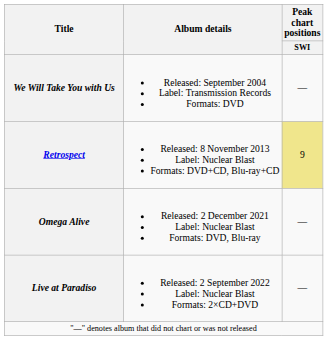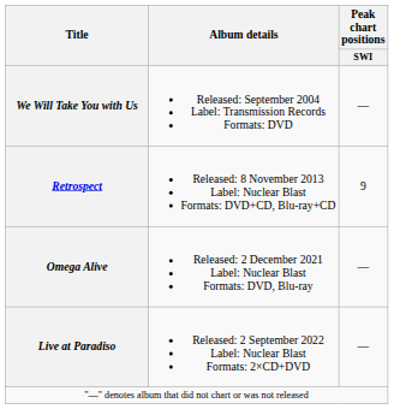Retrospect | Peak chart positions / SWI: khaki background -> no background
